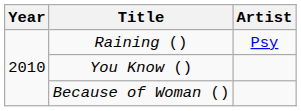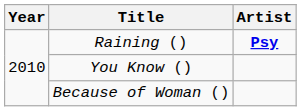Raining () | Artist: normal -> bold
